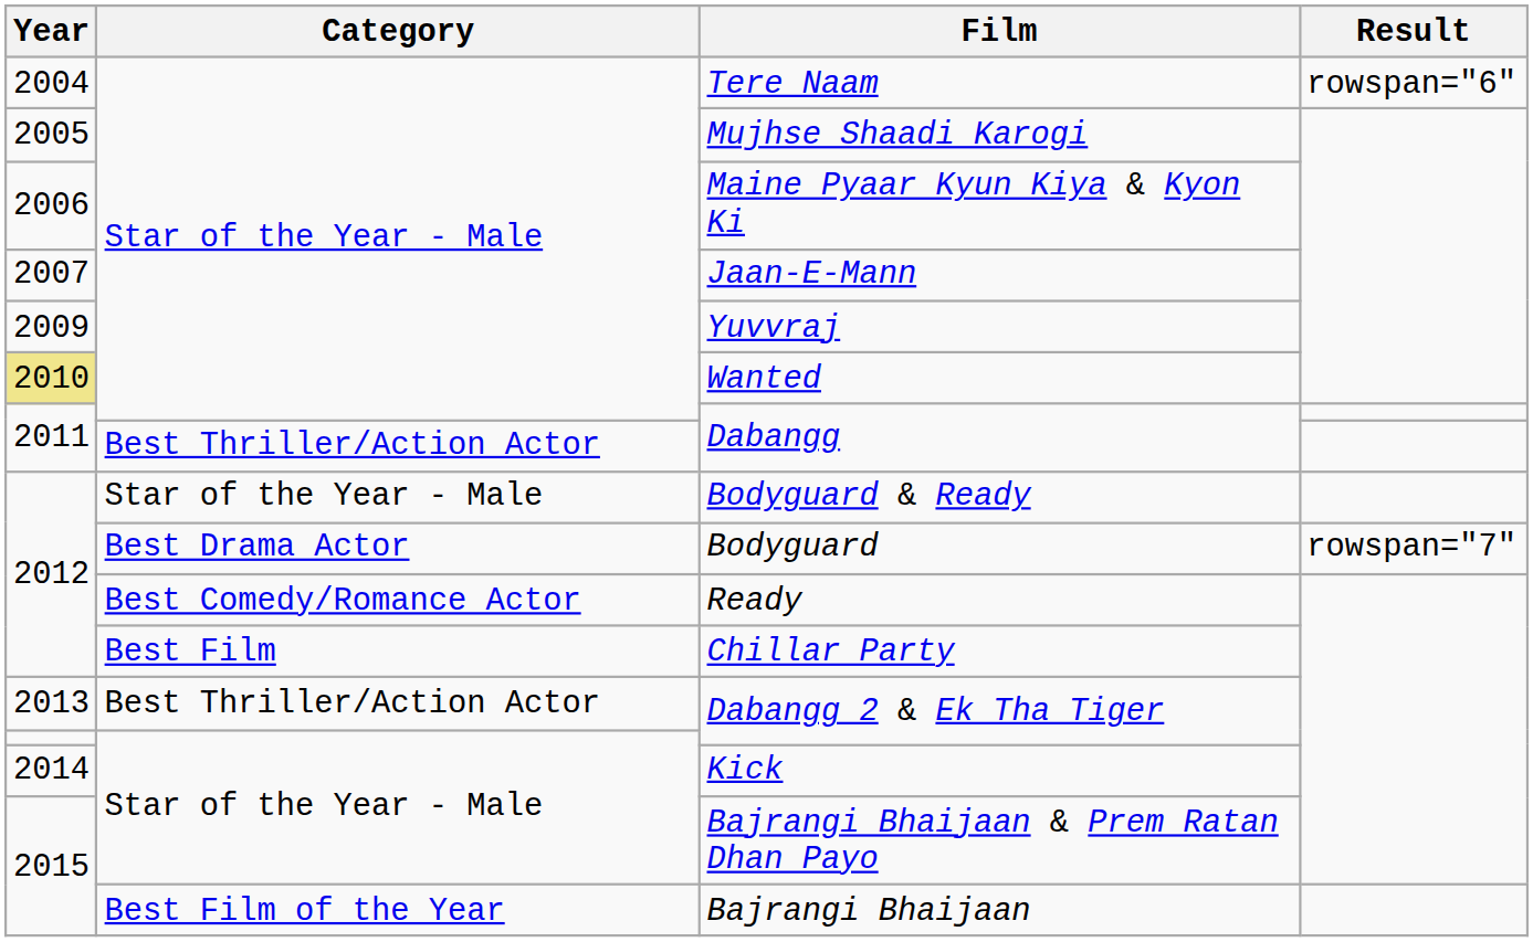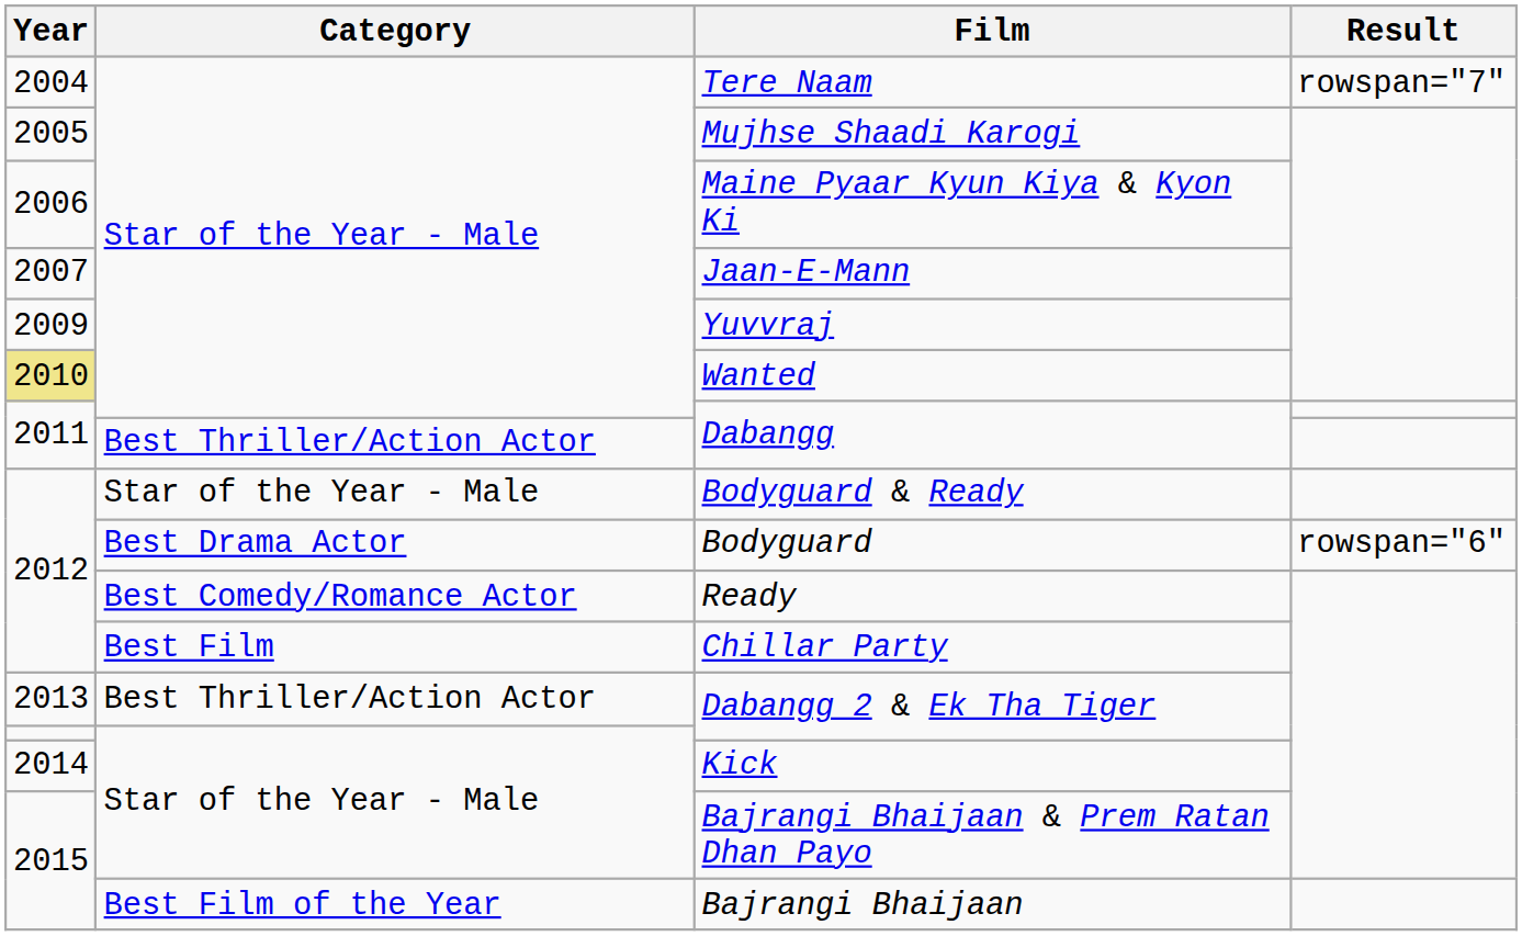Tere Naam | Result: rowspan="6" -> rowspan="7"
Bodyguard | Result: rowspan="7" -> rowspan="6"
